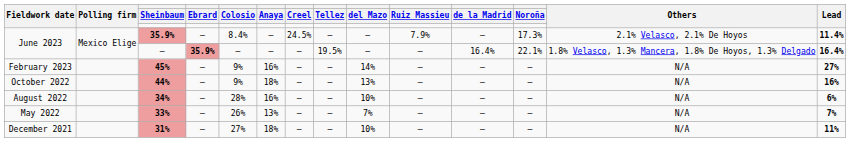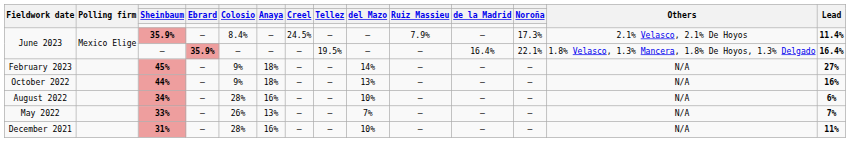45% | Anaya: 16% -> 18%
31% | Colosio: 27% -> 28%
31% | Anaya: 18% -> 16%
